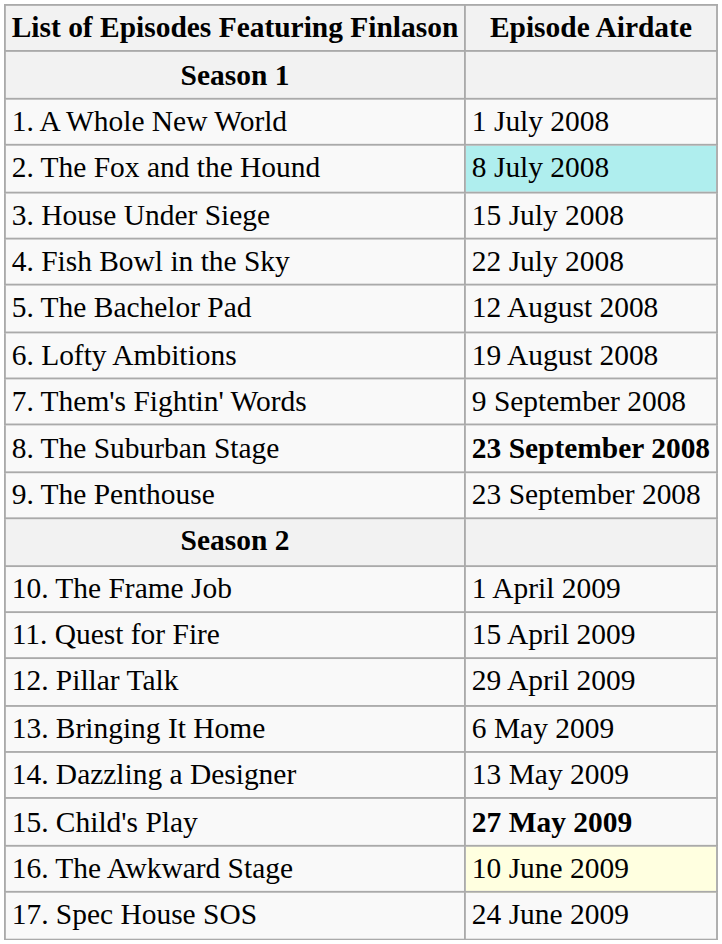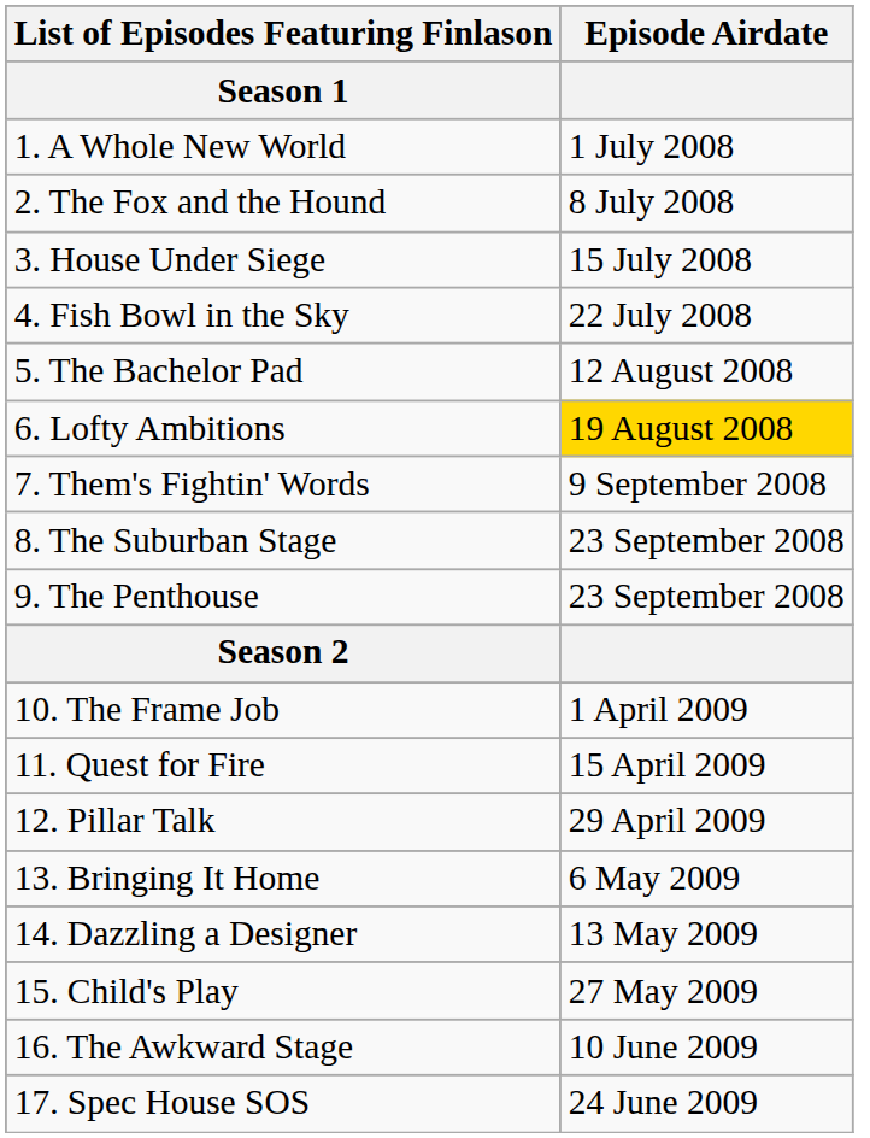2. The Fox and the Hound | Episode Airdate: paleturquoise background -> no background
6. Lofty Ambitions | Episode Airdate: no background -> gold background
8. The Suburban Stage | Episode Airdate: bold -> normal
15. Child's Play | Episode Airdate: bold -> normal
16. The Awkward Stage | Episode Airdate: lightyellow background -> no background
